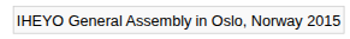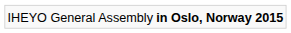IHEYO General Assembly | column 2: normal -> bold
